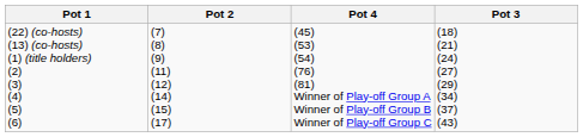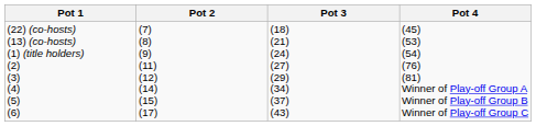columns swapped: Pot 3 <-> Pot 4
